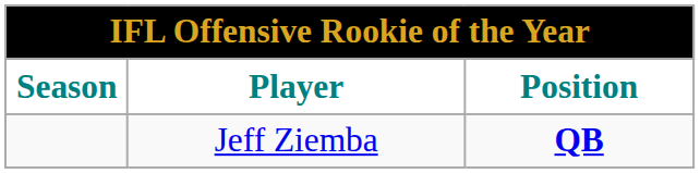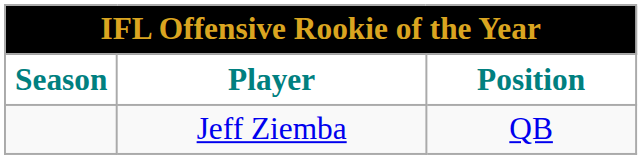Jeff Ziemba | Position: bold -> normal
